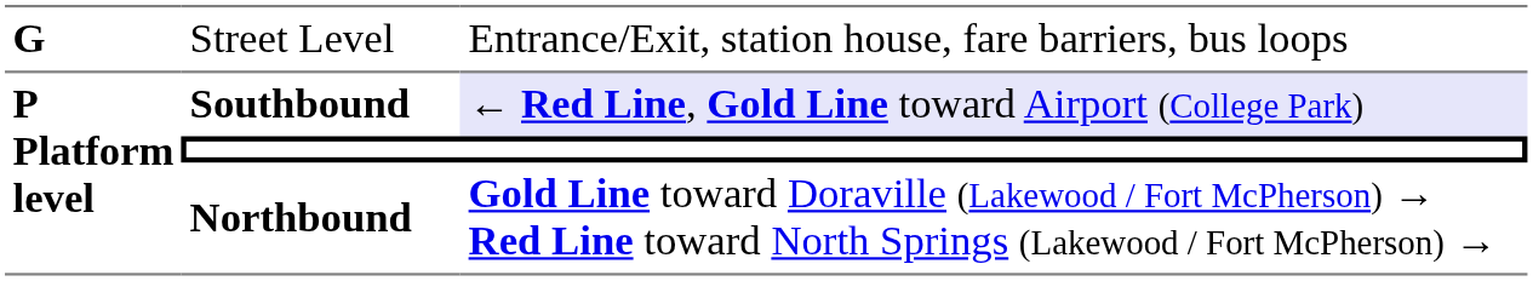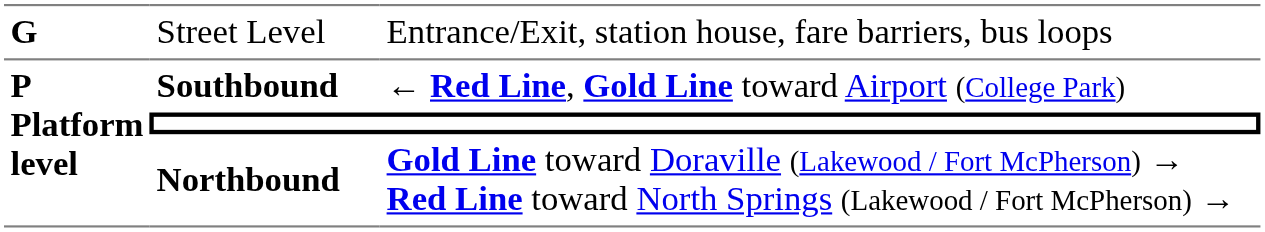Southbound | column 3: lavender background -> no background
